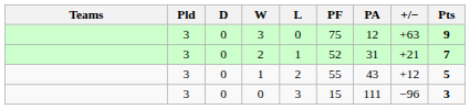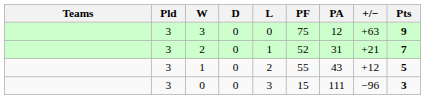columns swapped: W <-> D
